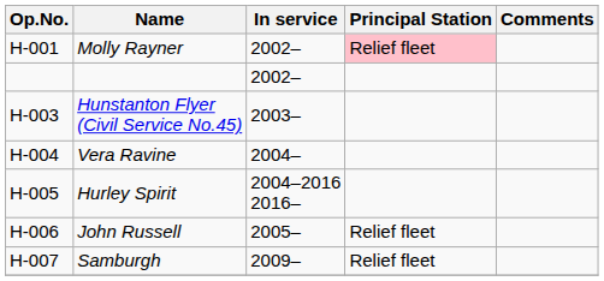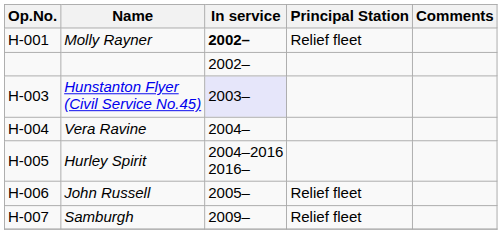Molly Rayner | In service: normal -> bold
Molly Rayner | Principal Station: pink background -> no background
Hunstanton Flyer (Civil Service No.45) | In service: no background -> lavender background
